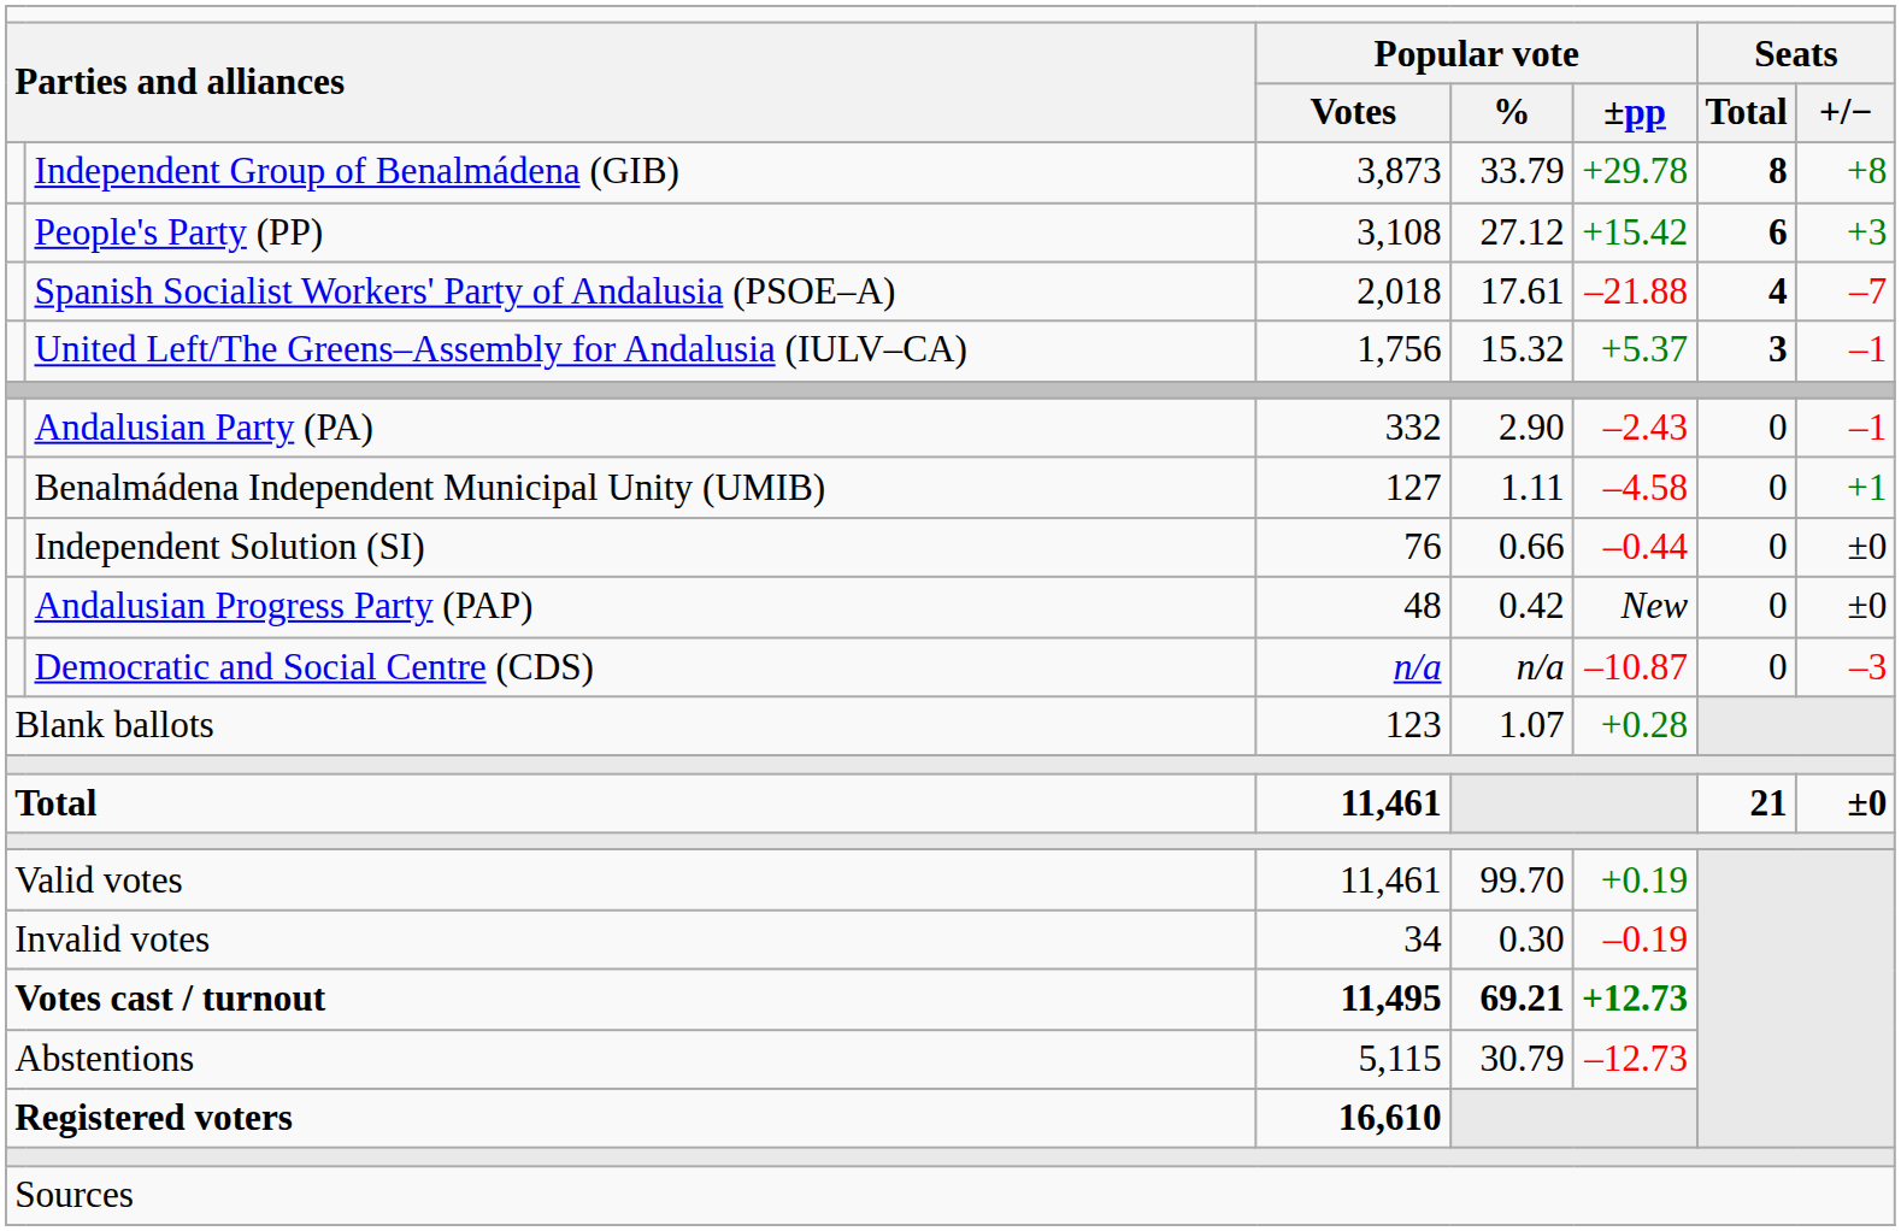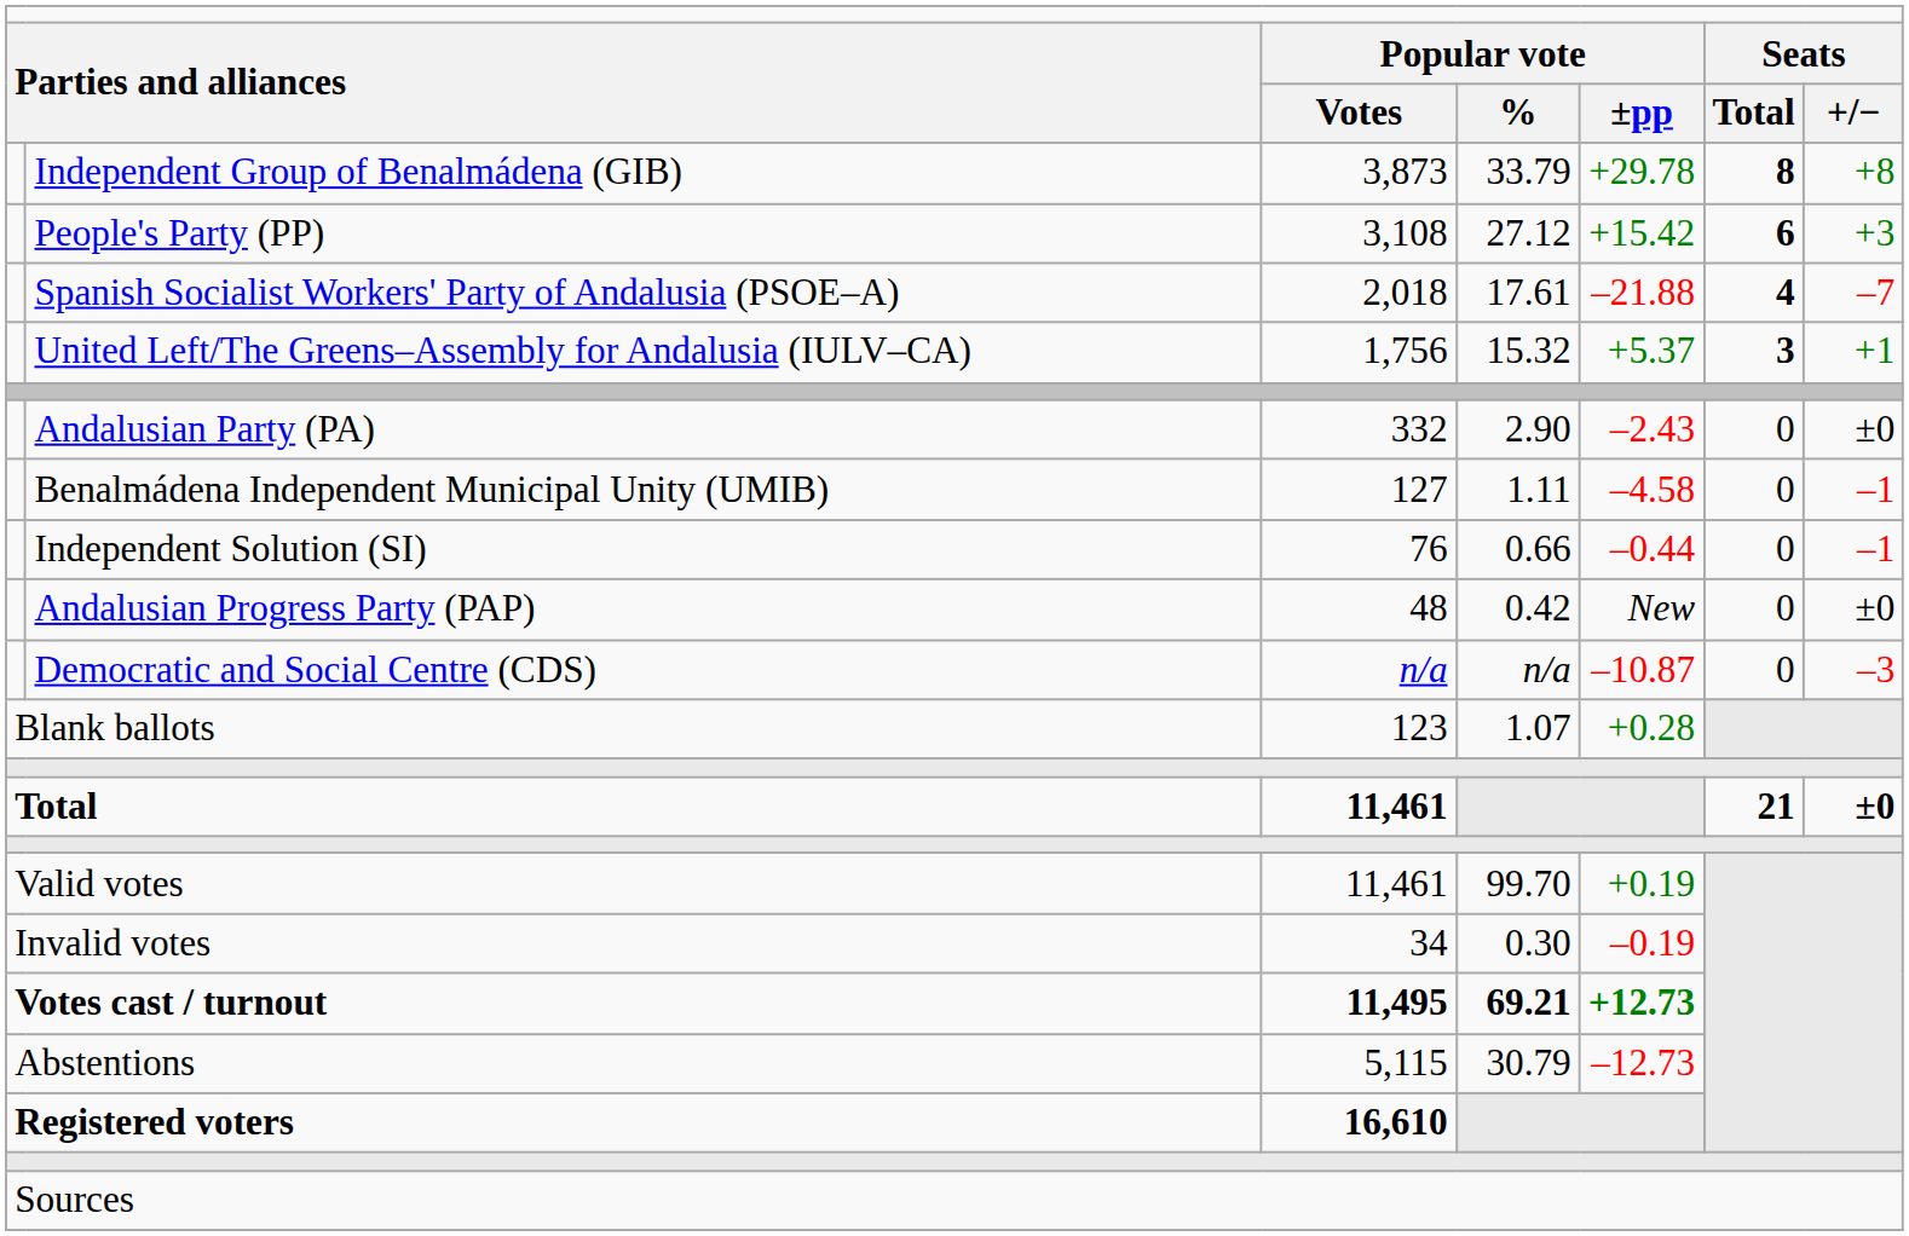United Left/The Greens–Assembly for Andalusia (IULV–CA) | column 7: –1 -> +1
Andalusian Party (PA) | column 7: –1 -> ±0
Benalmádena Independent Municipal Unity (UMIB) | column 7: +1 -> –1
Independent Solution (SI) | column 7: ±0 -> –1
